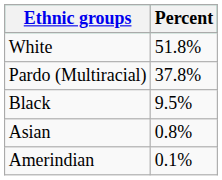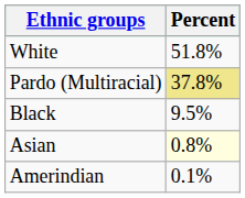Pardo (Multiracial) | Percent: no background -> khaki background
Asian | Percent: no background -> lightyellow background
